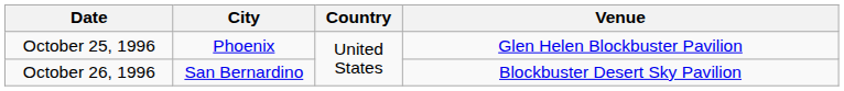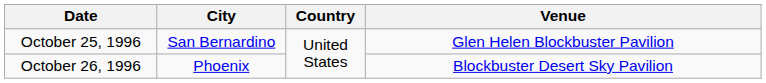October 25, 1996 | City: Phoenix -> San Bernardino
October 26, 1996 | City: San Bernardino -> Phoenix
